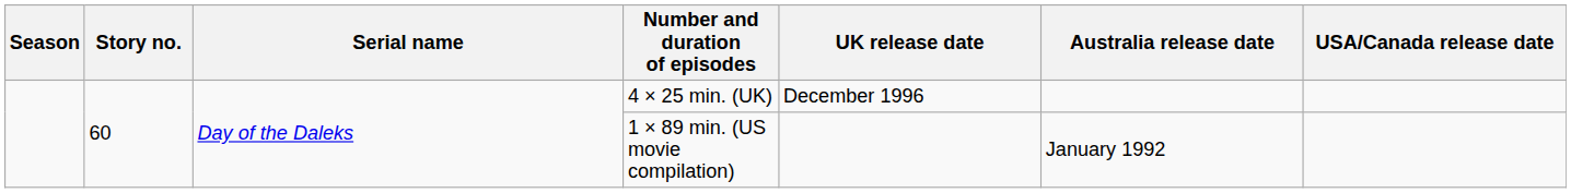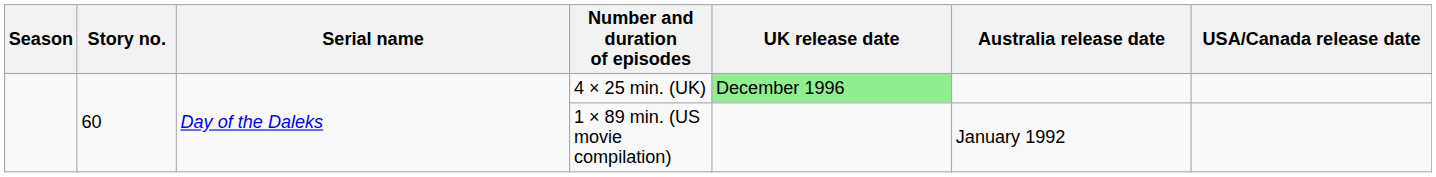4 × 25 min. (UK) | UK release date: no background -> lightgreen background
